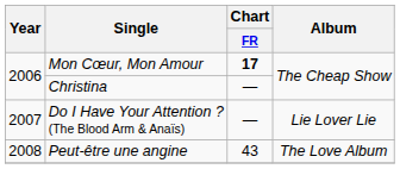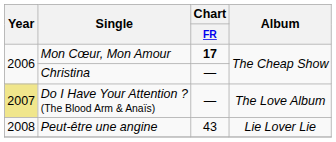Do I Have Your Attention ? (The Blood Arm & Anaïs) | Year: no background -> khaki background
Do I Have Your Attention ? (The Blood Arm & Anaïs) | Album: Lie Lover Lie -> The Love Album
Peut-être une angine | Album: The Love Album -> Lie Lover Lie
